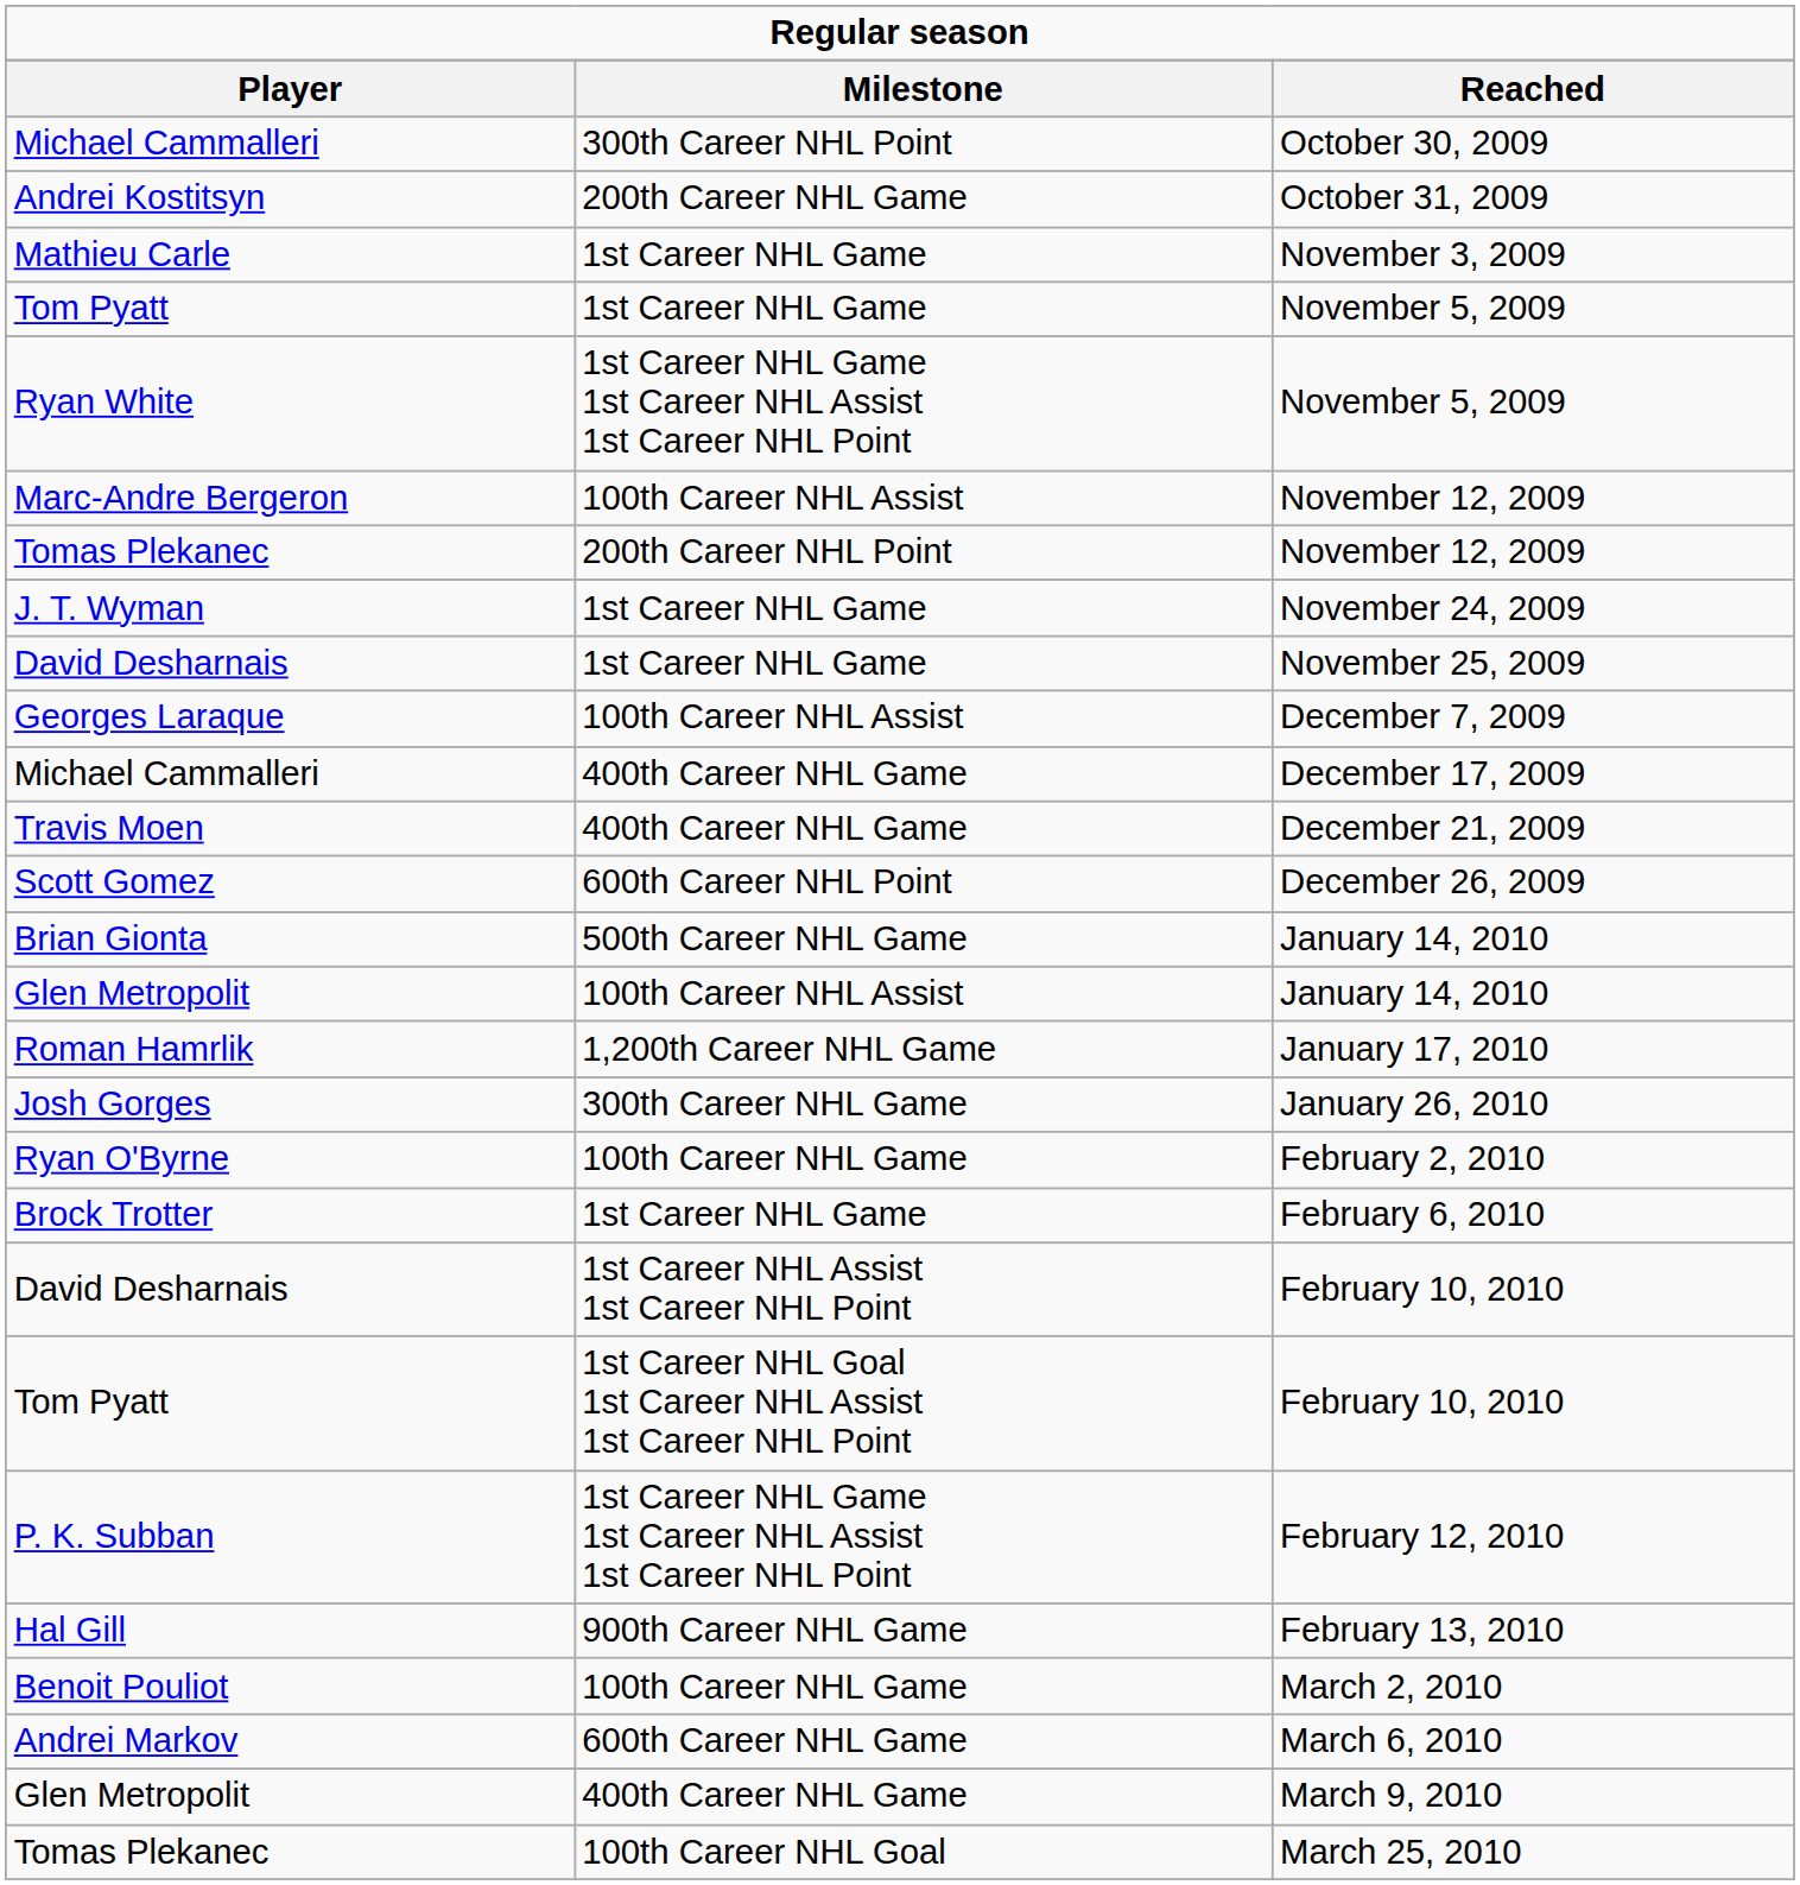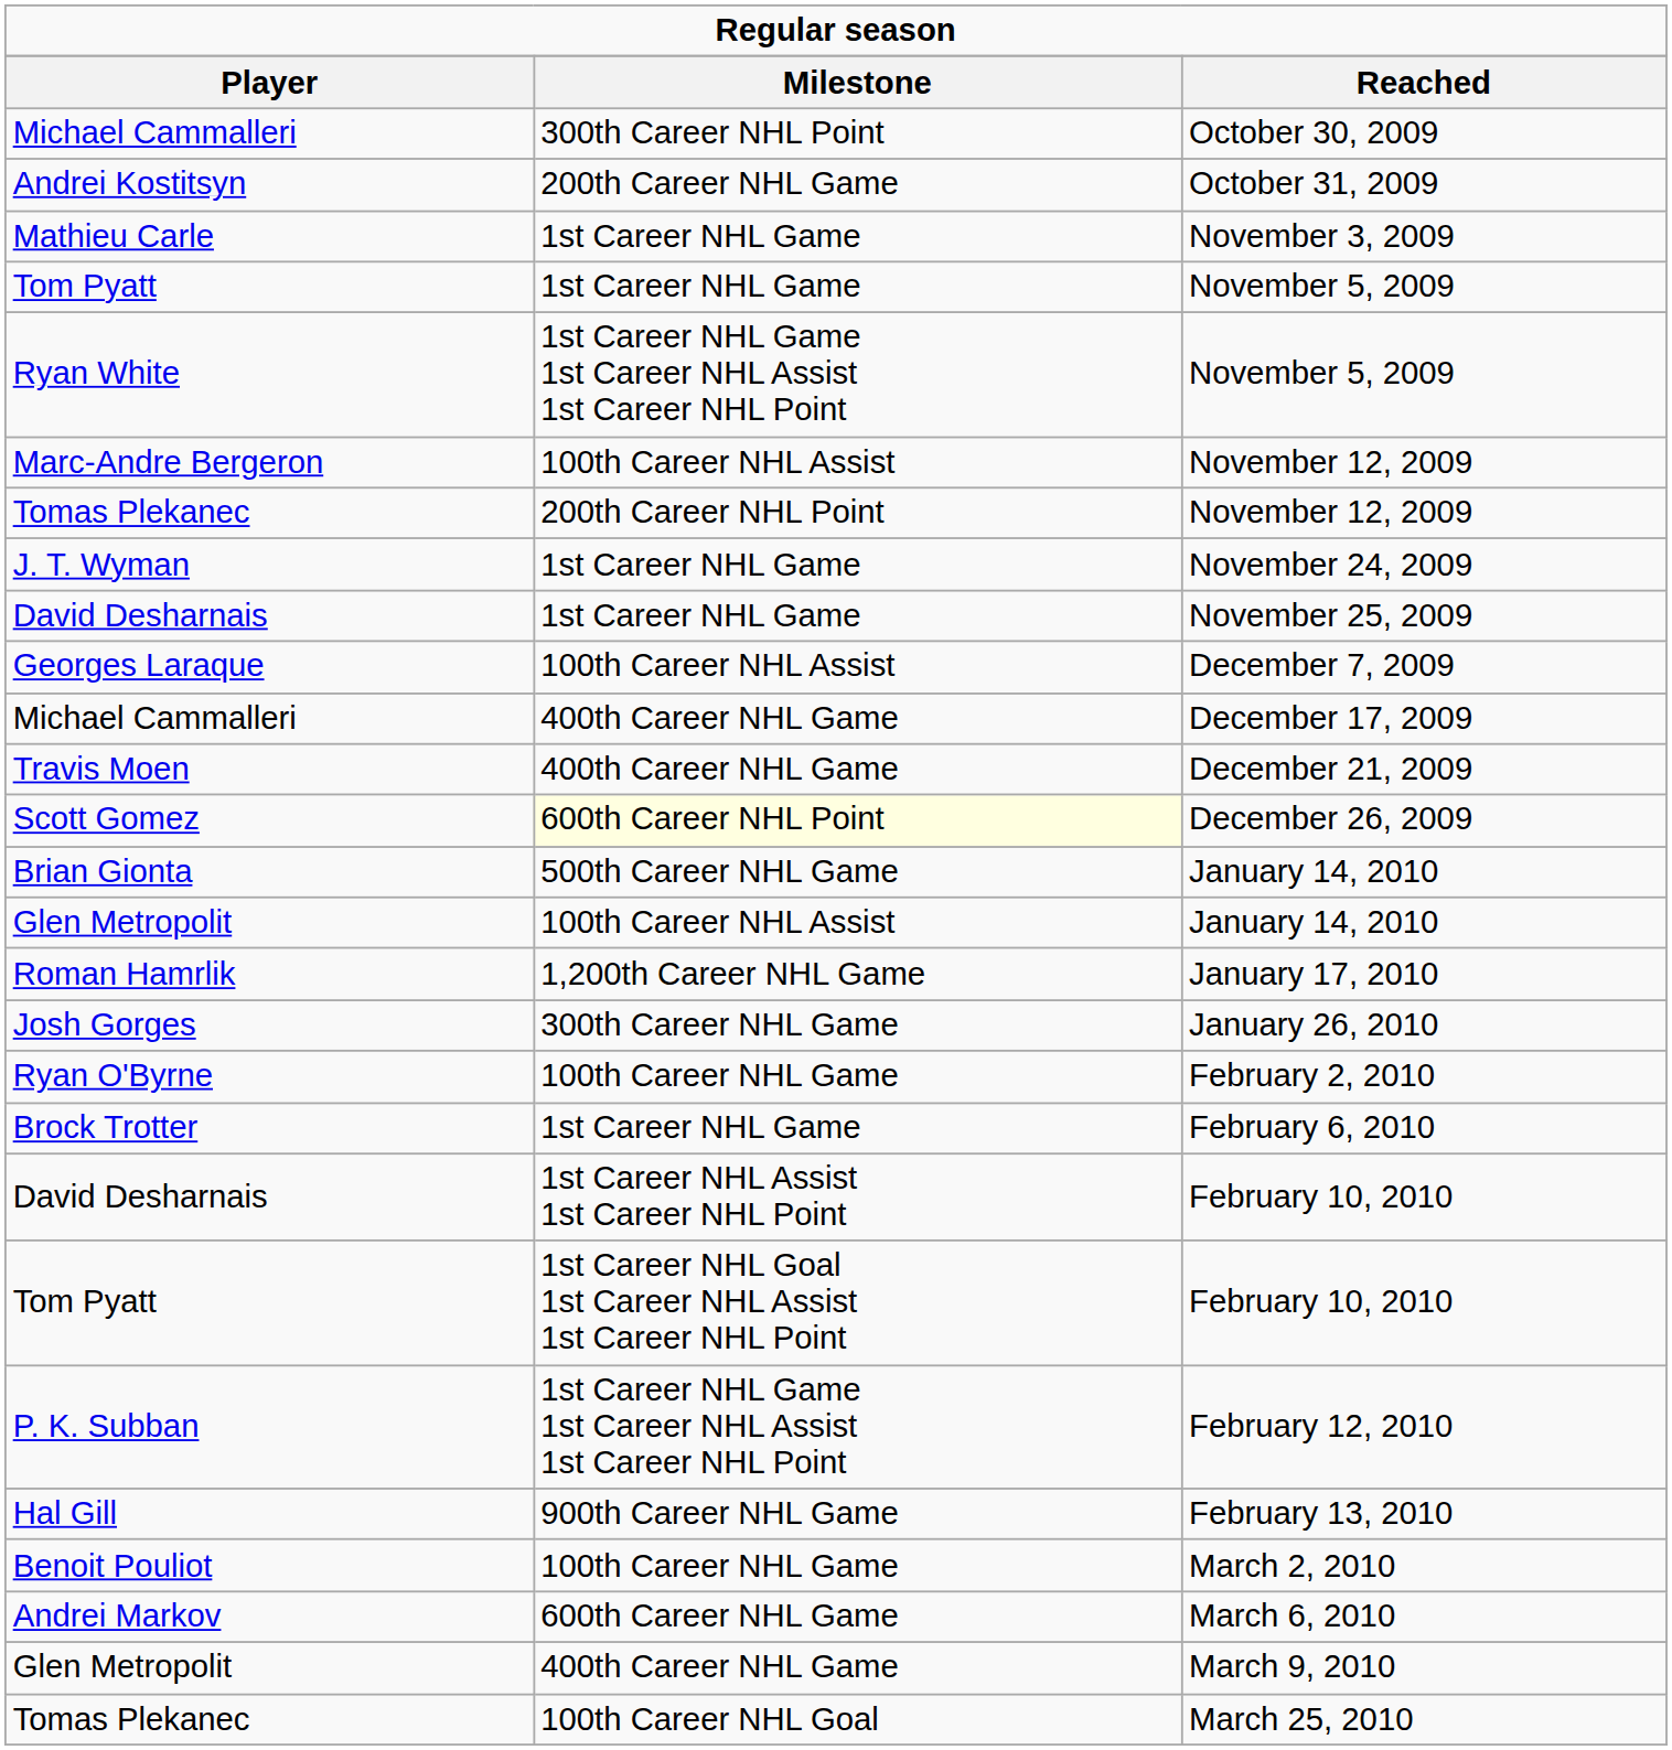row 15 | column 2: no background -> lightyellow background
